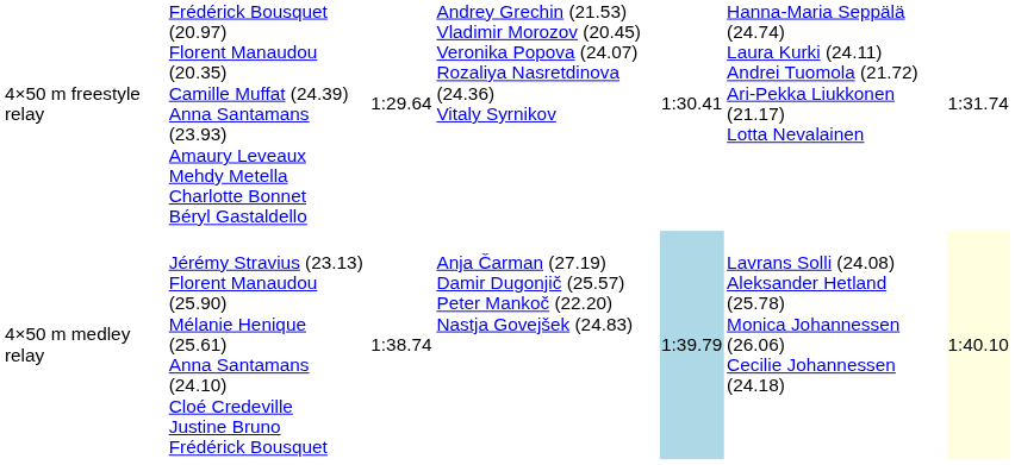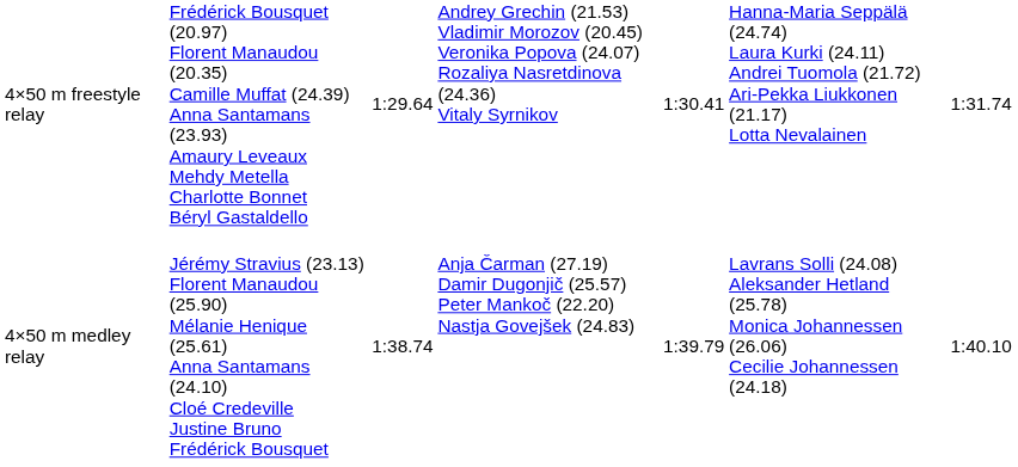4×50 m medley relay | column 5: lightblue background -> no background
4×50 m medley relay | column 7: lightyellow background -> no background
